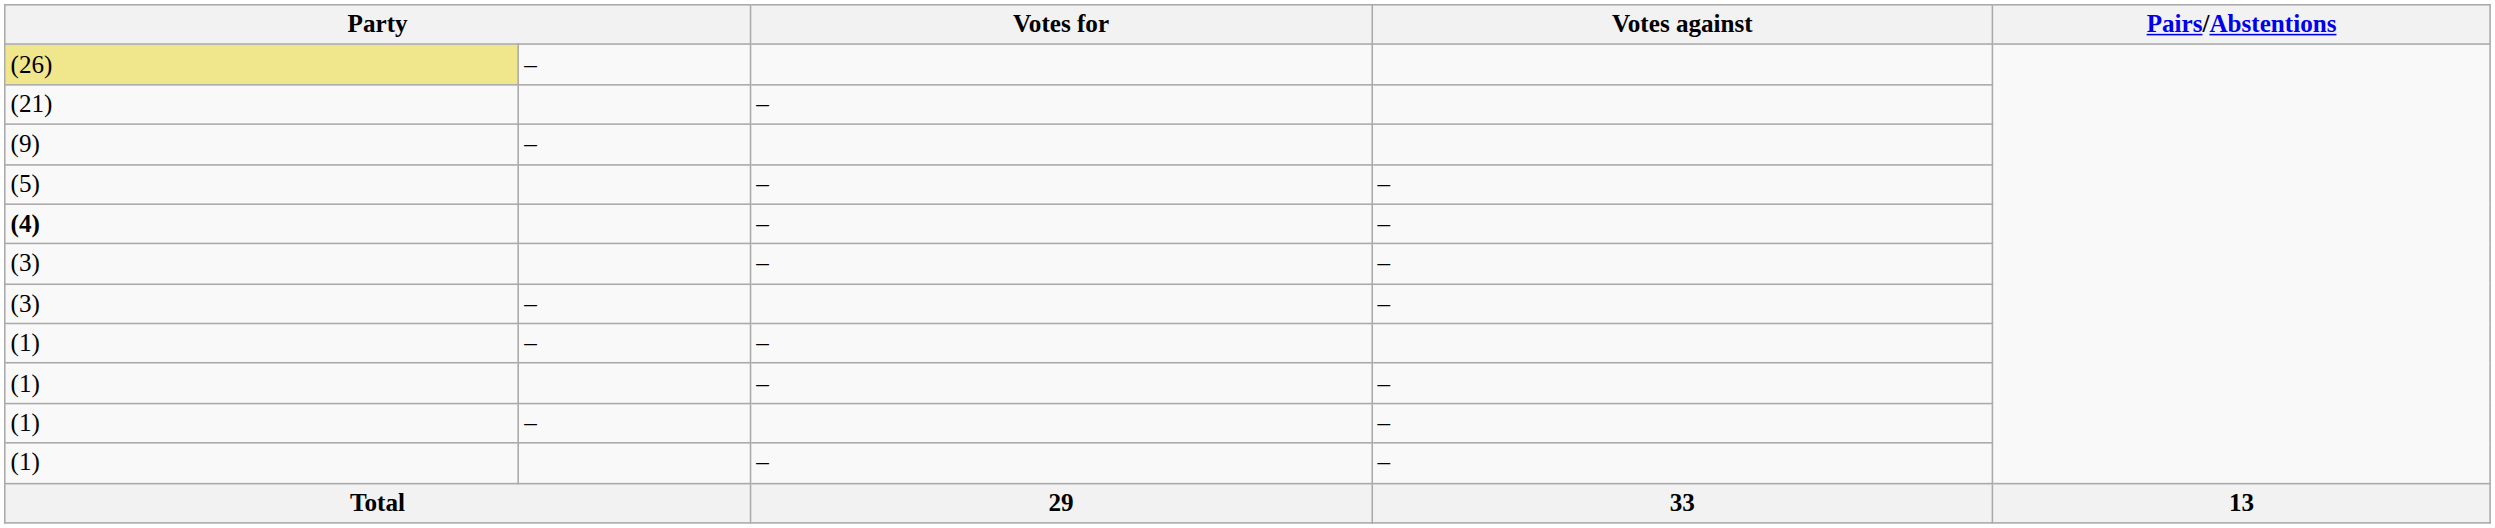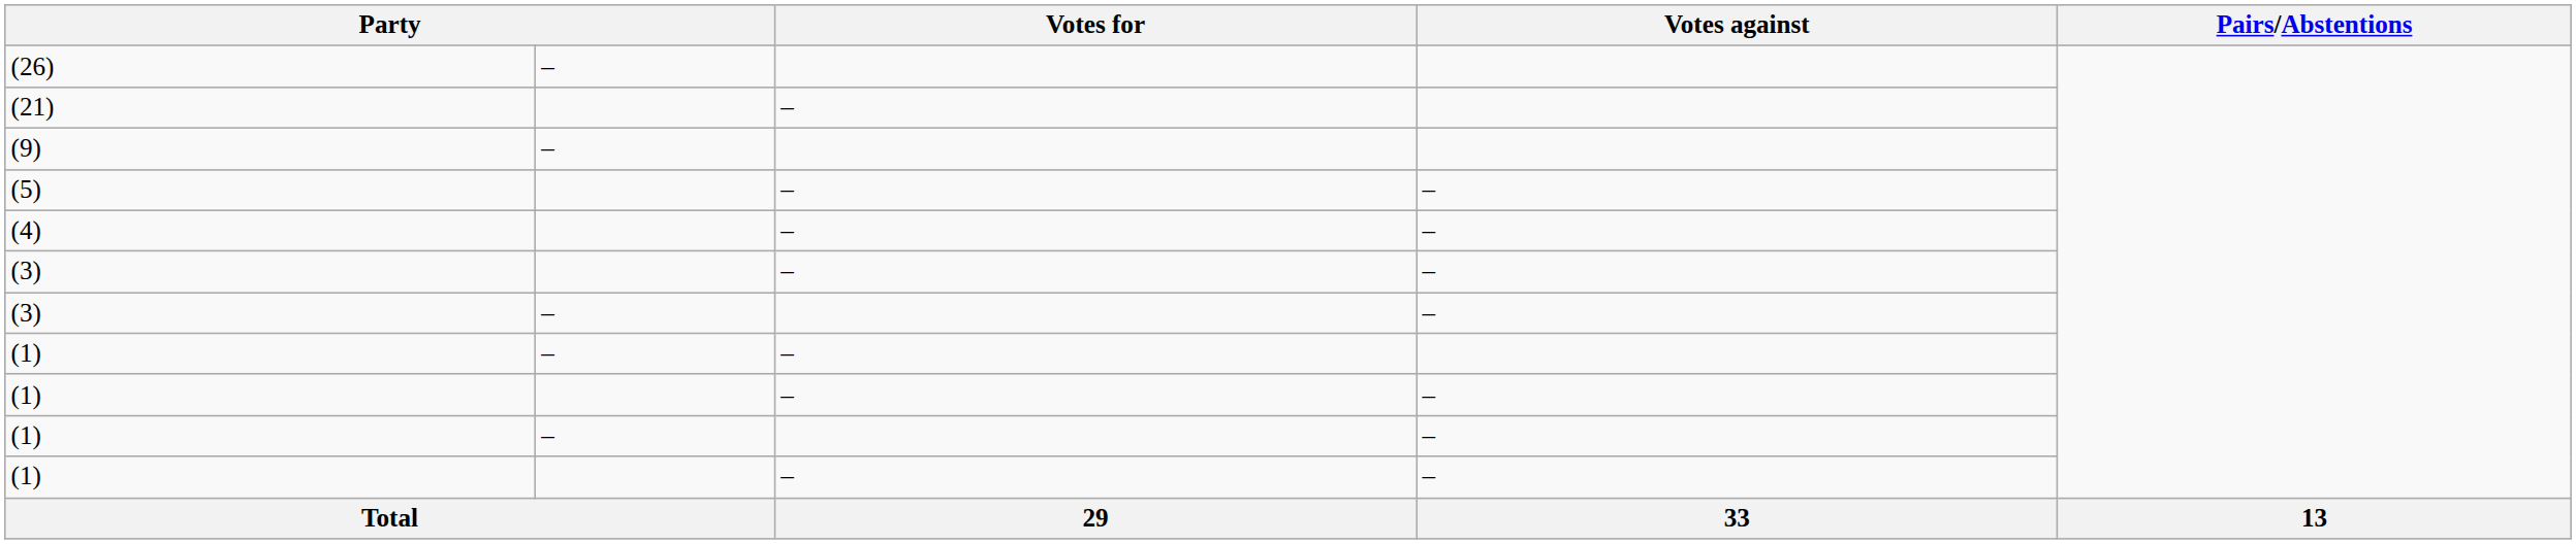(26) | column 1: khaki background -> no background
(4) | column 1: bold -> normal
